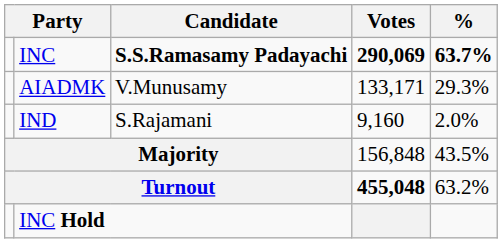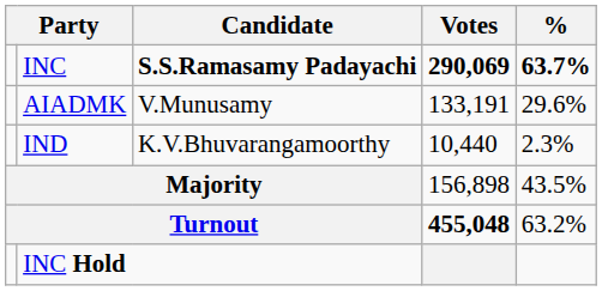V.Munusamy | Votes: 133,171 -> 133,191
V.Munusamy | %: 29.3% -> 29.6%
+ row: IND | K.V.Bhuvarangamoorthy | 10,440 | 2.3%
- row: IND | S.Rajamani | 9,160 | 2.0%
Majority | Votes: 156,848 -> 156,898
